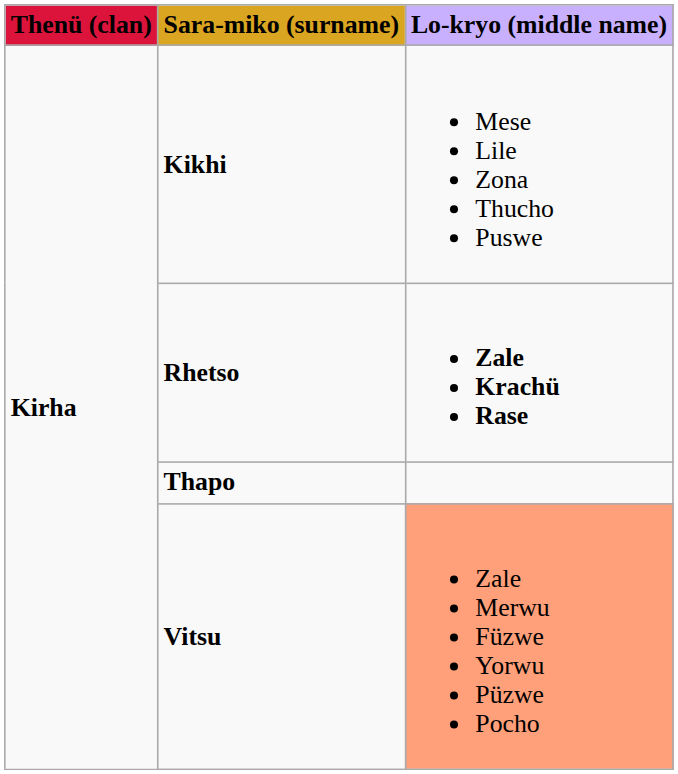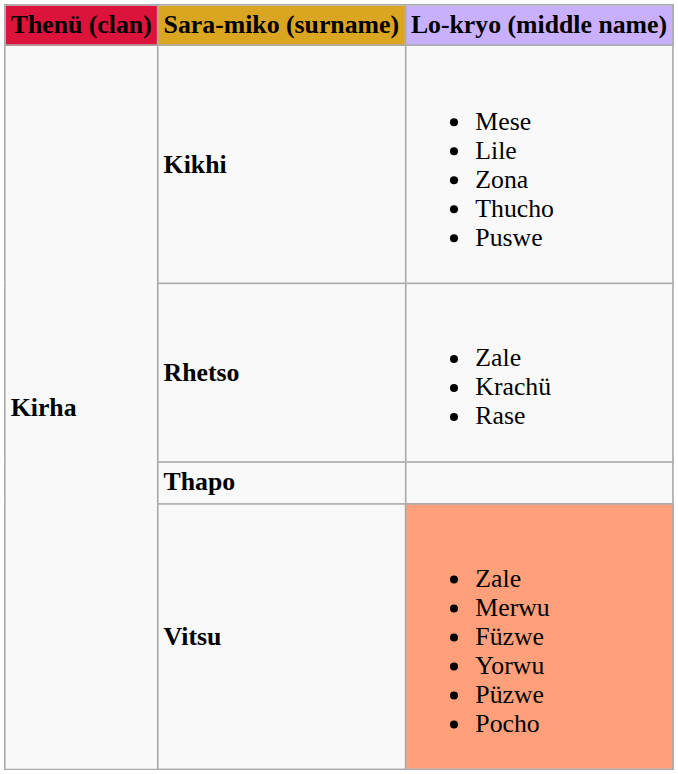Rhetso | Lo-kryo (middle name): bold -> normal
